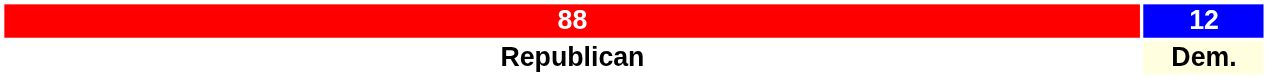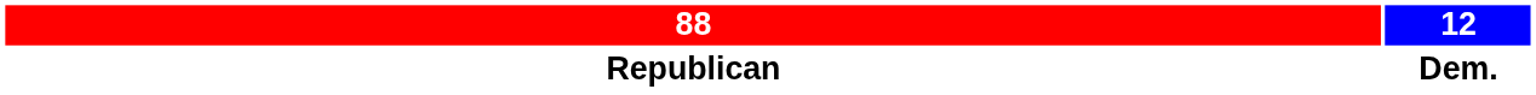Republican | 12: lightyellow background -> no background
